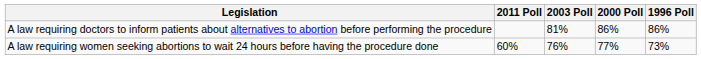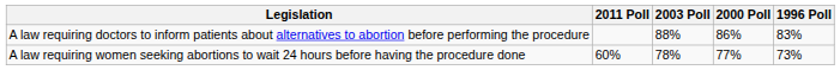row 2 | 2003 Poll: 81% -> 88%
row 2 | 1996 Poll: 86% -> 83%
row 3 | 2003 Poll: 76% -> 78%
